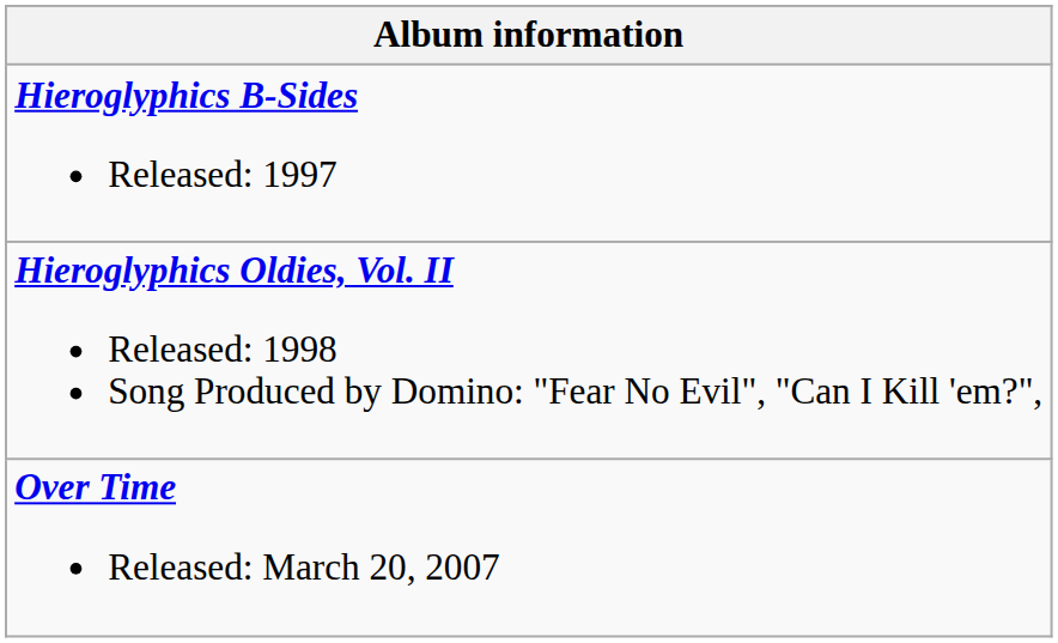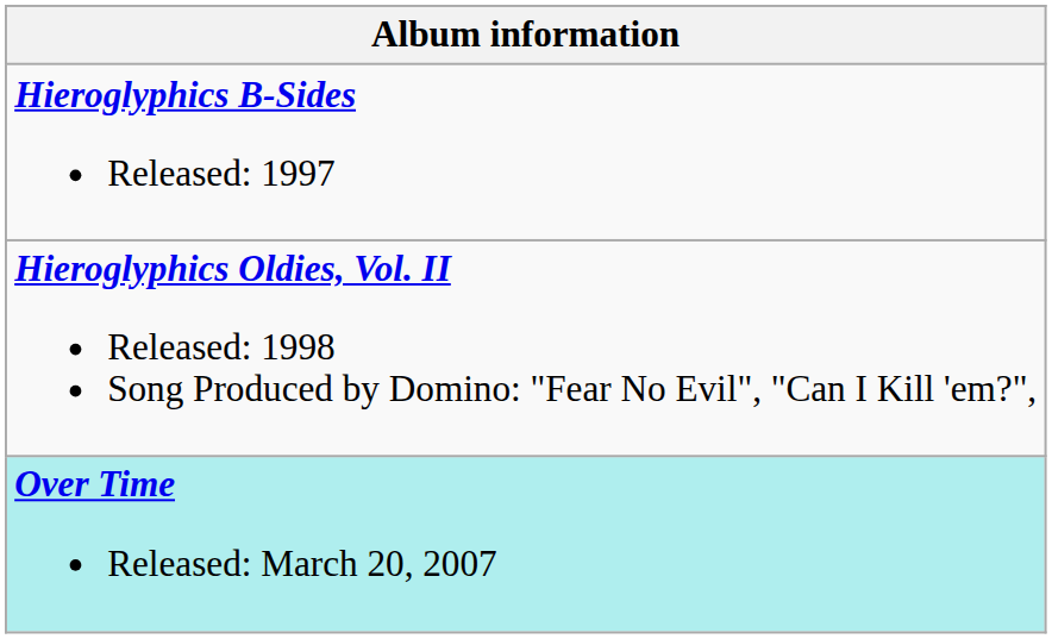row 4 | column 1: no background -> paleturquoise background
